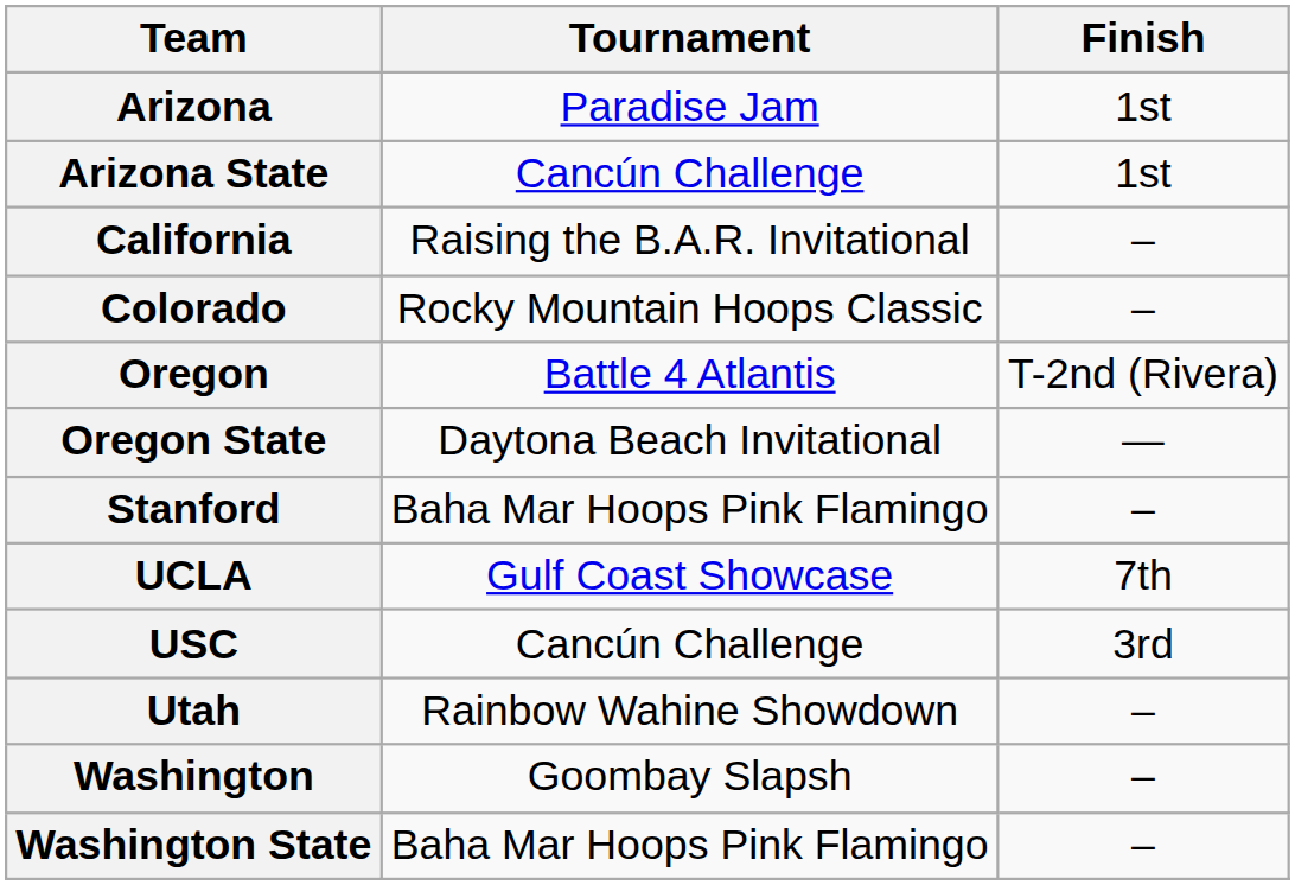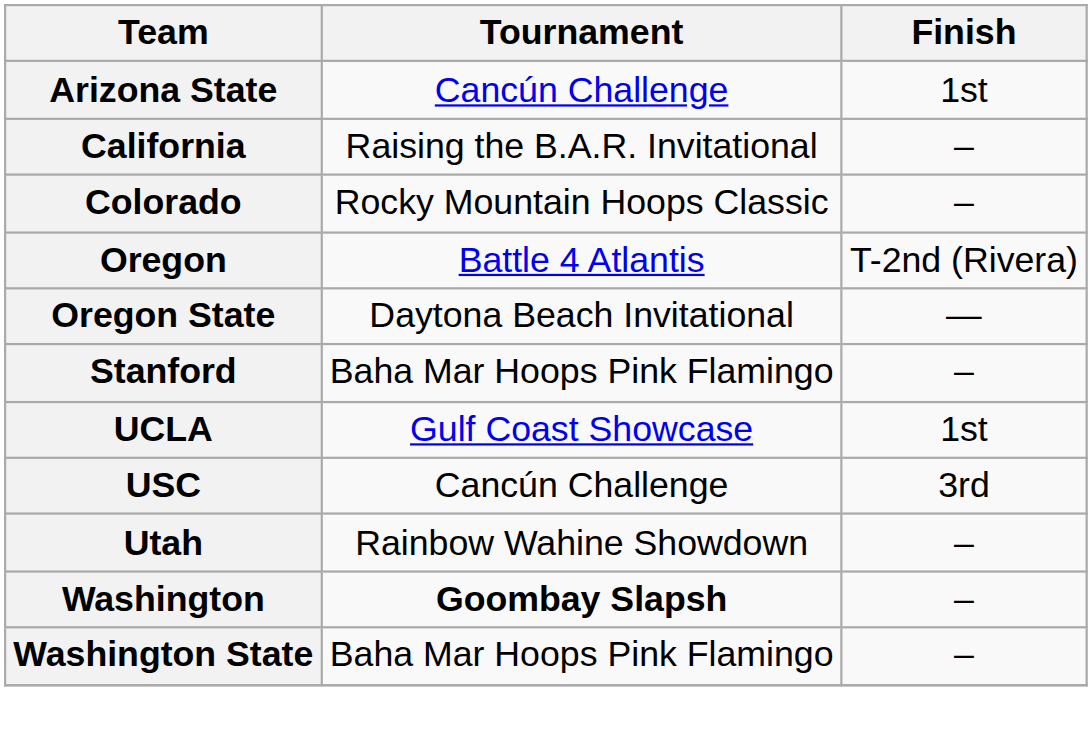- row: Arizona | Paradise Jam | 1st
UCLA | Finish: 7th -> 1st
Washington | Tournament: normal -> bold
